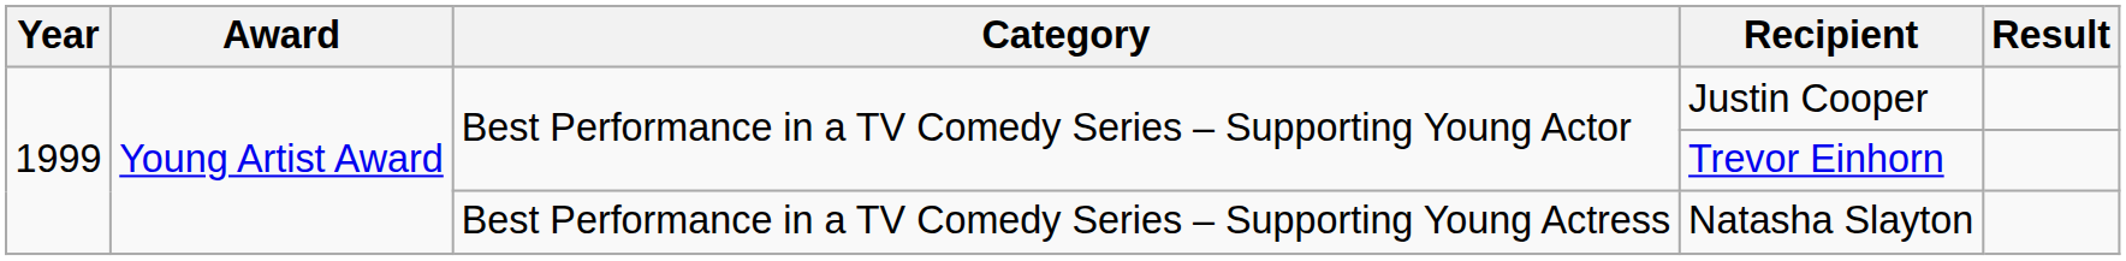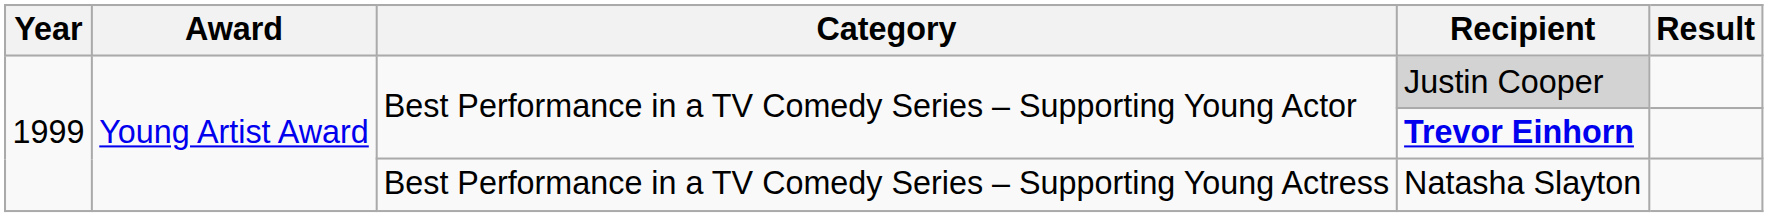Justin Cooper | Recipient: no background -> lightgrey background
Trevor Einhorn | Recipient: normal -> bold
